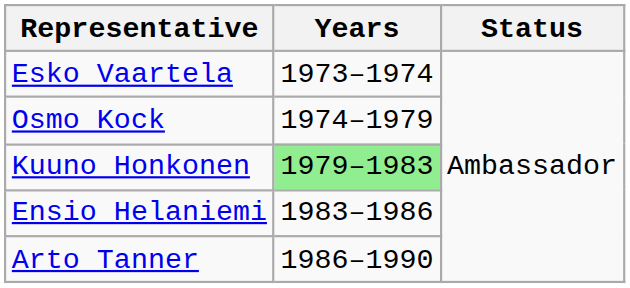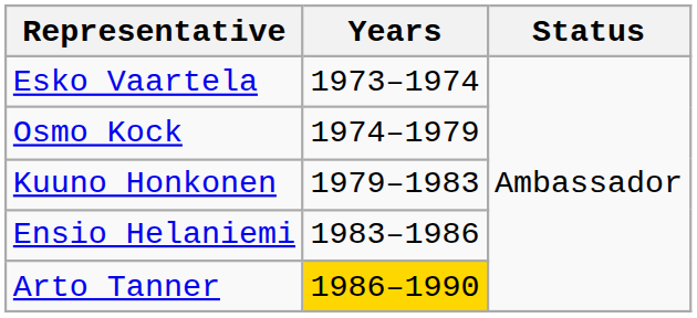Kuuno Honkonen | Years: lightgreen background -> no background
Arto Tanner | Years: no background -> gold background
